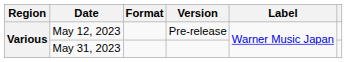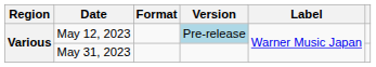May 12, 2023 | Version: no background -> lightblue background
